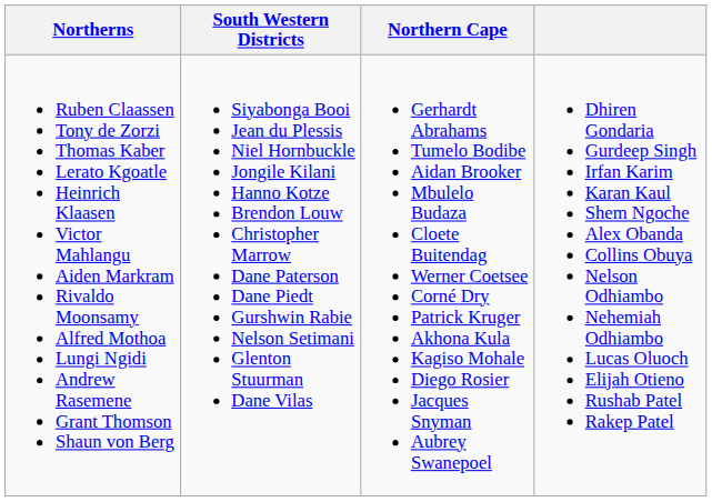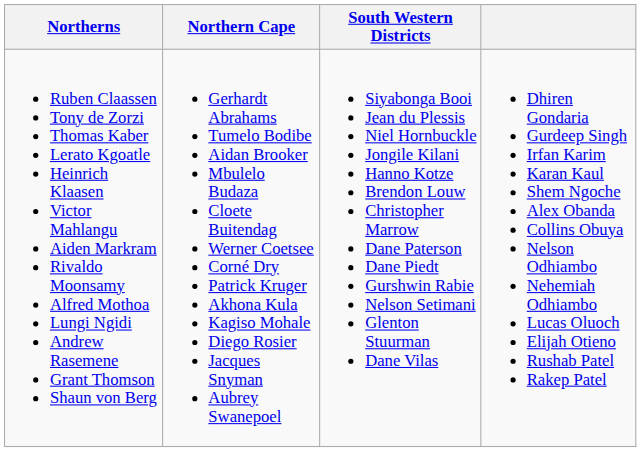columns swapped: South Western Districts <-> Northern Cape
